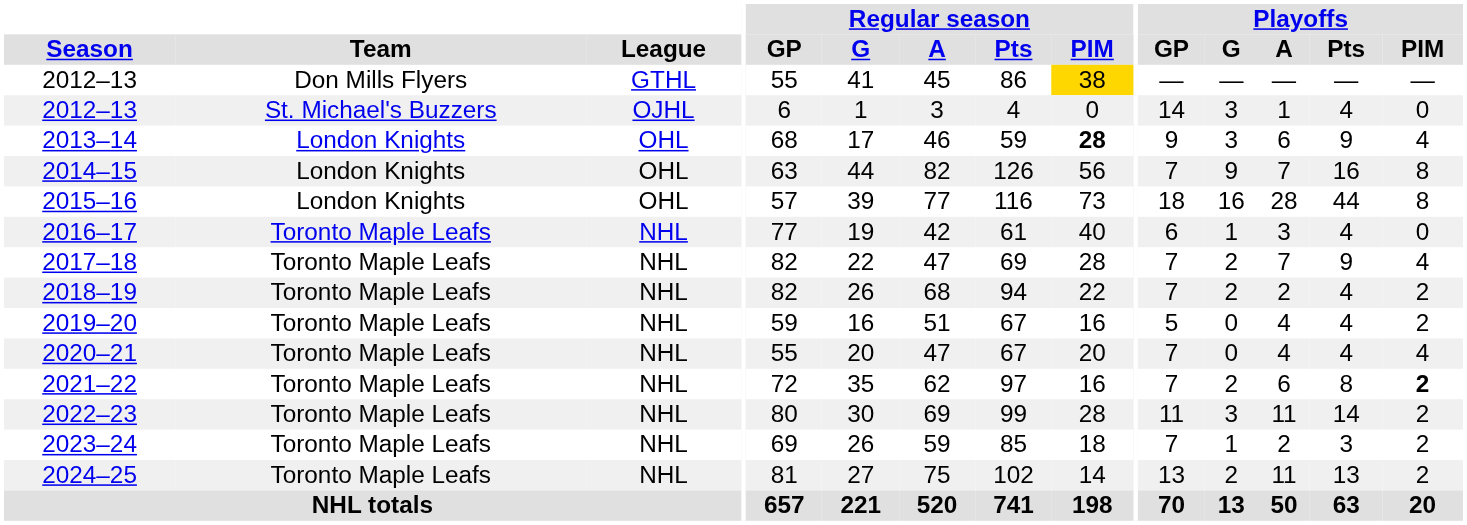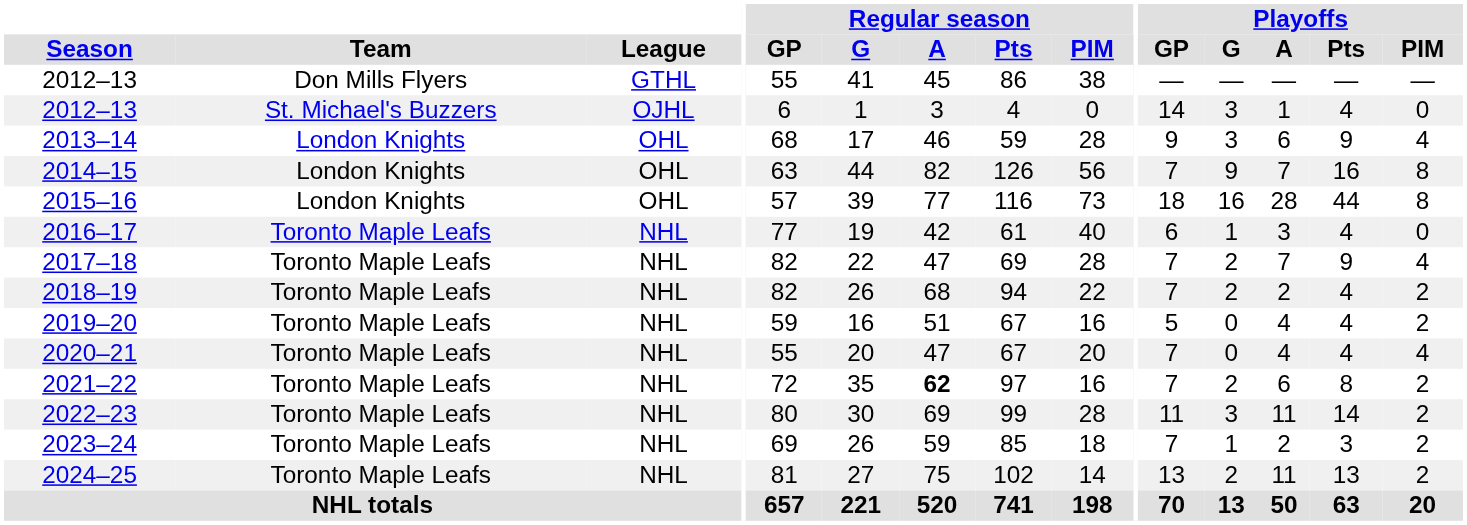2012–13 / Don Mills Flyers | Regular season / PIM: gold background -> no background
2013–14 | Regular season / PIM: bold -> normal
2021–22 | Regular season / A: normal -> bold
2021–22 | Playoffs / PIM: bold -> normal
